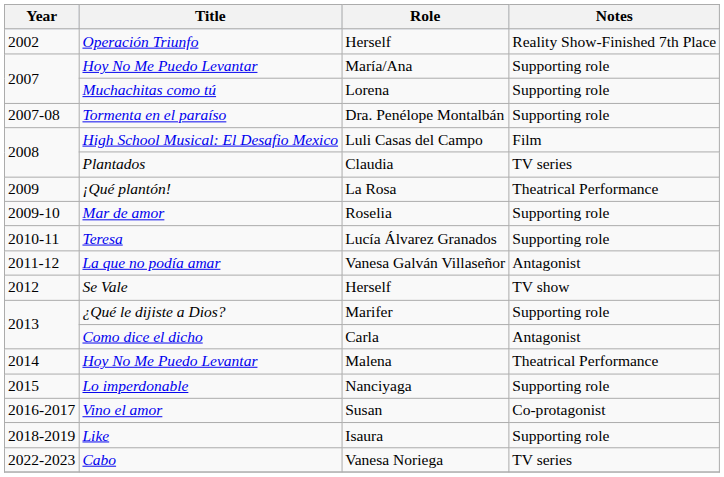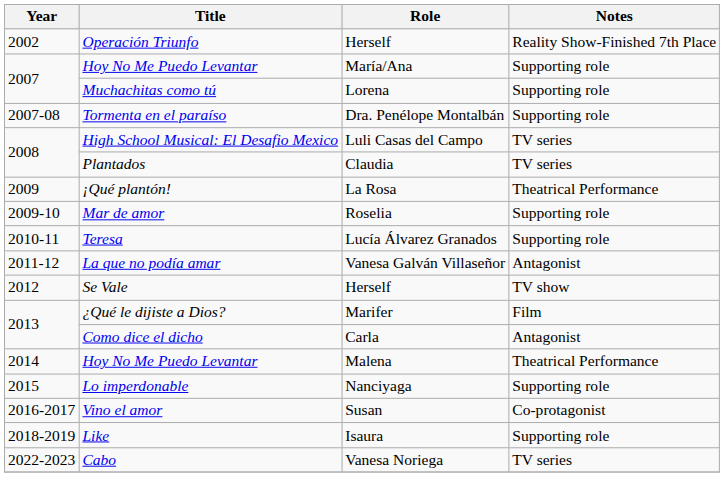High School Musical: El Desafio Mexico | Notes: Film -> TV series
¿Qué le dijiste a Dios? | Notes: Supporting role -> Film
